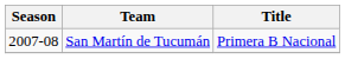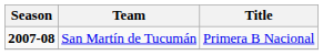San Martín de Tucumán | Season: normal -> bold
